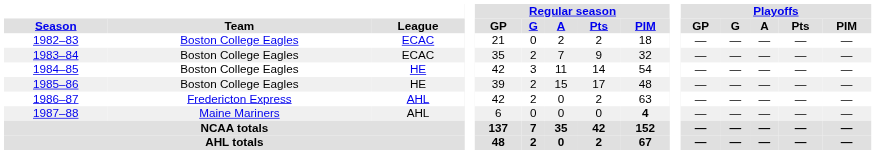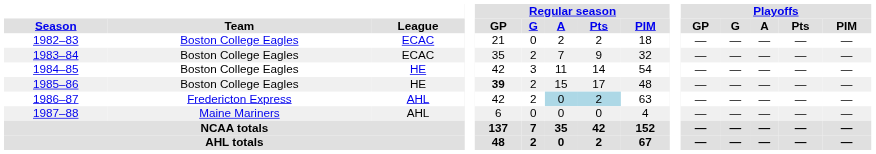1985–86 | Regular season / GP: normal -> bold
1986–87 | Regular season / A: no background -> lightblue background
1986–87 | Regular season / Pts: no background -> lightblue background
1987–88 | Regular season / PIM: bold -> normal
